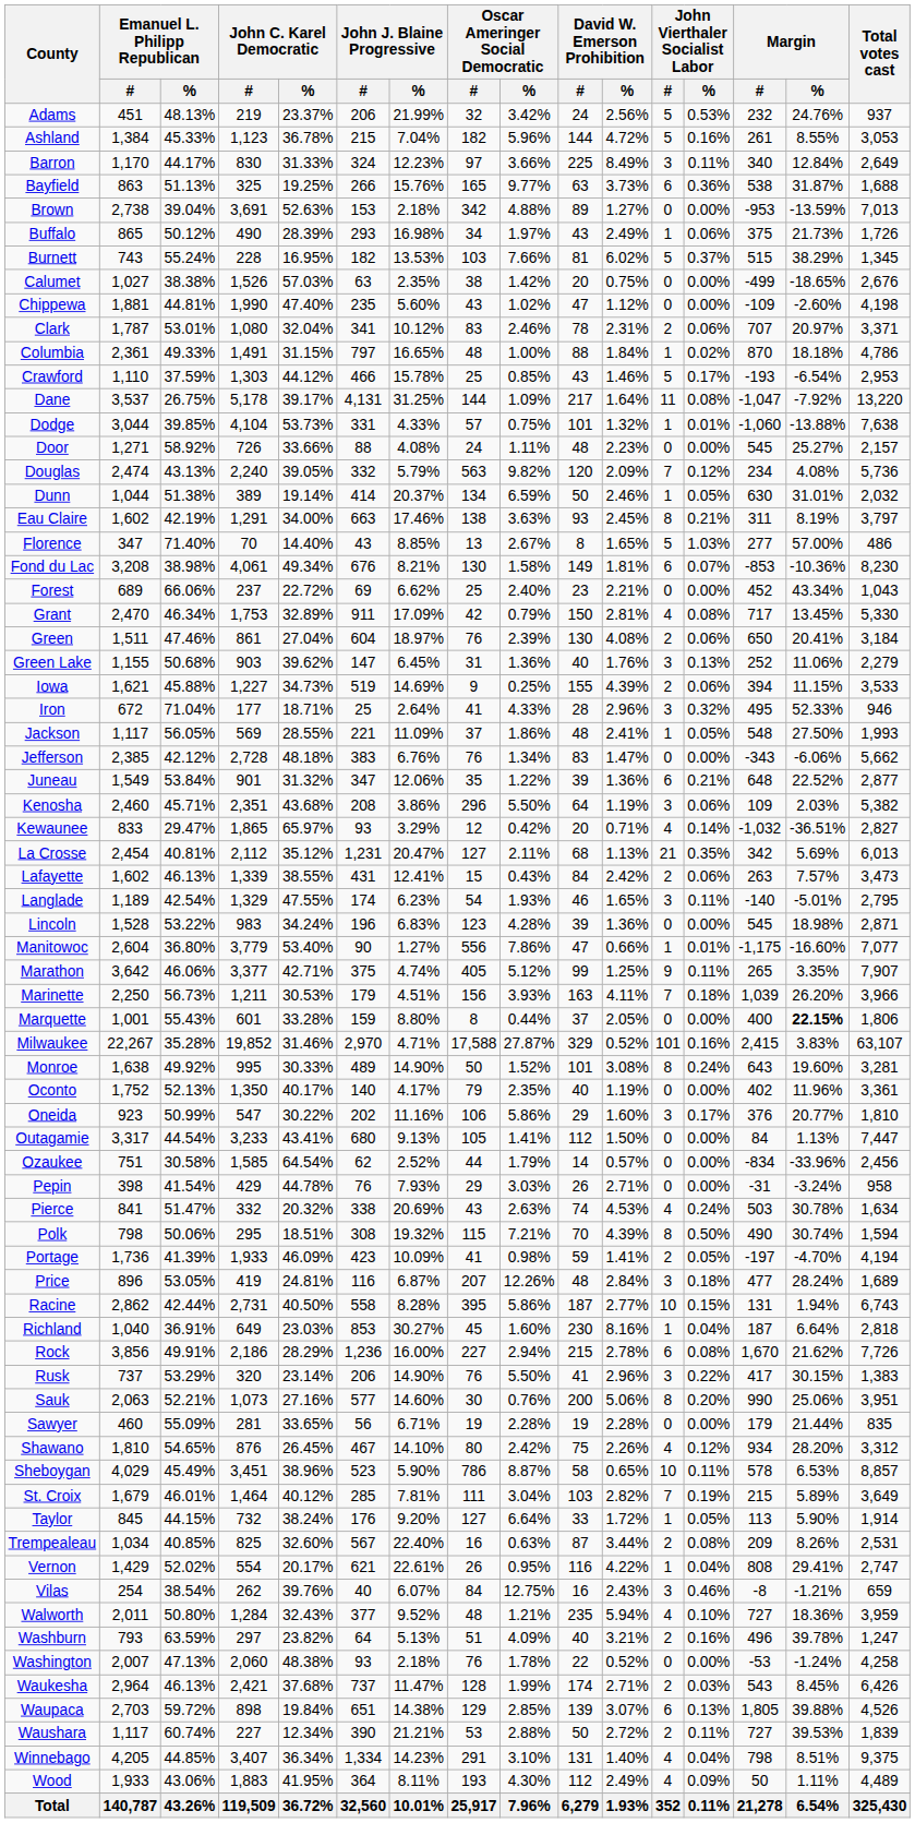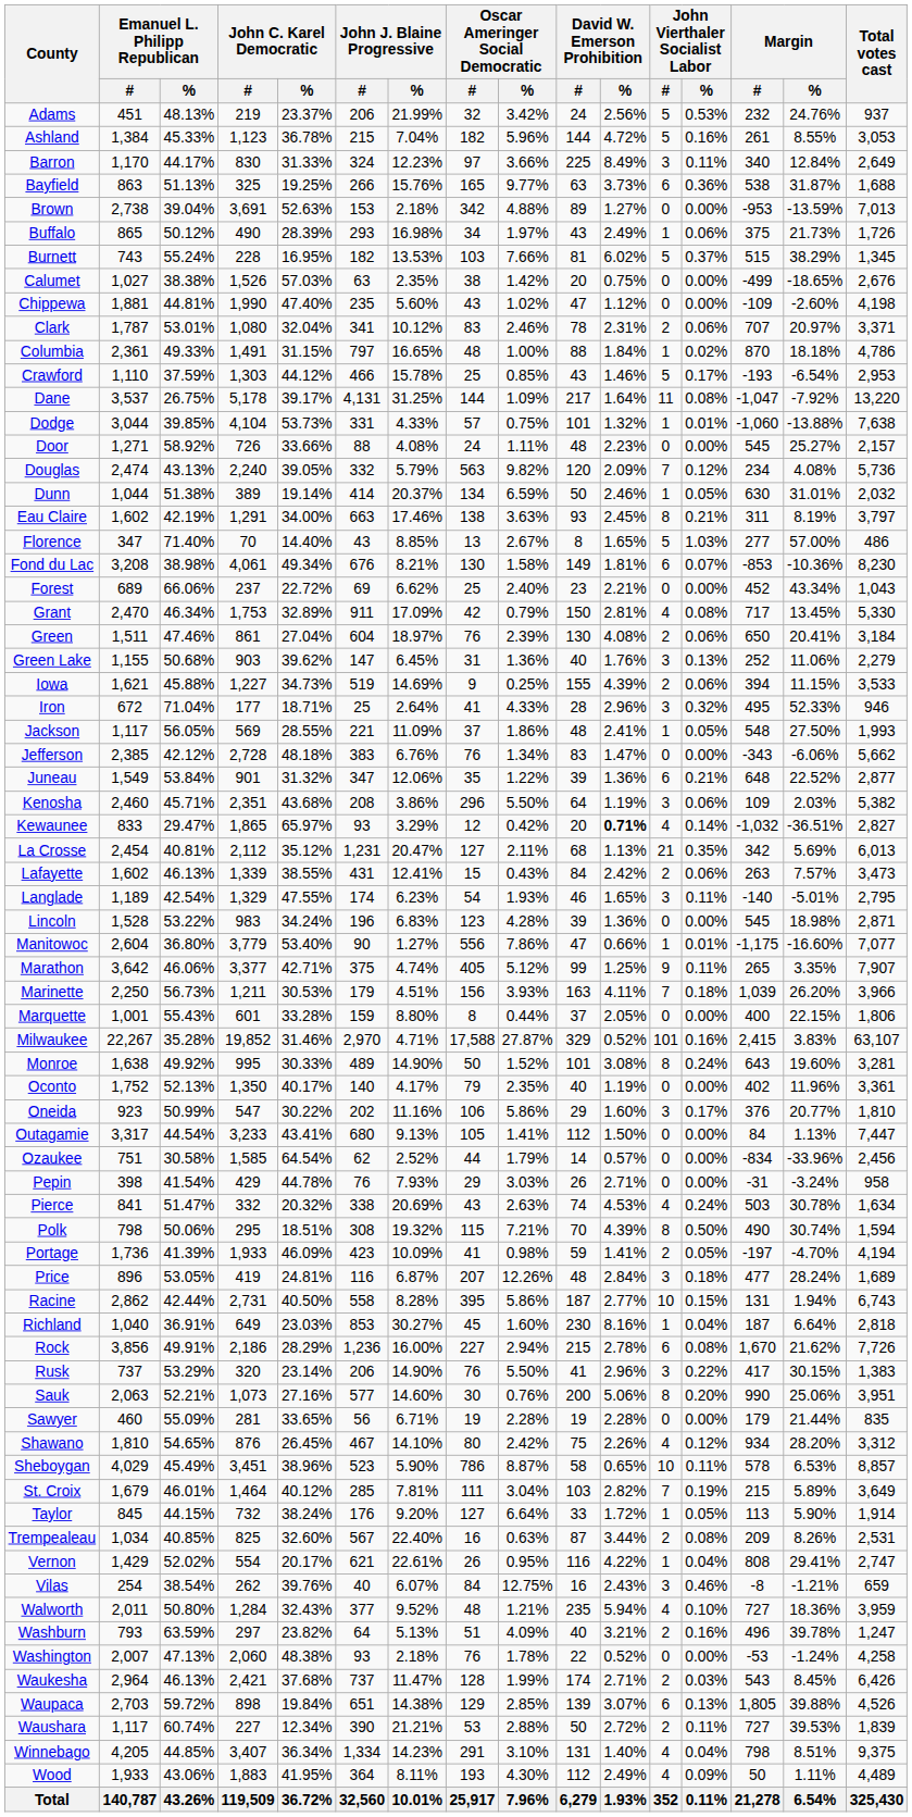Kewaunee | David W. Emerson Prohibition / %: normal -> bold
Marquette | Margin / %: bold -> normal
